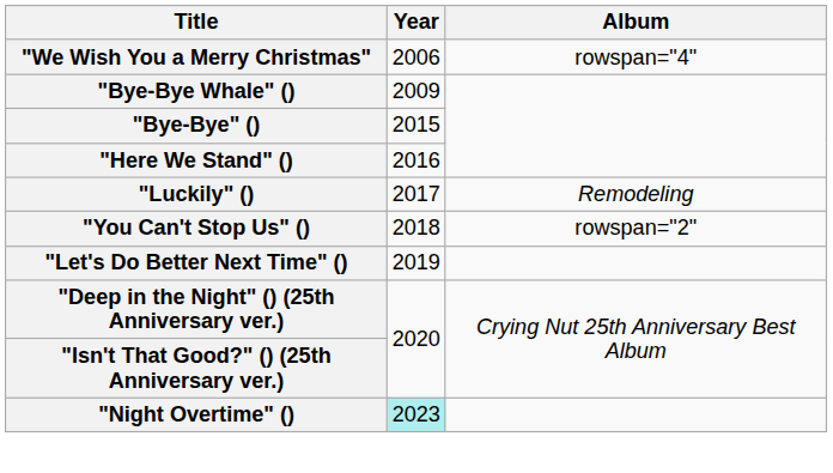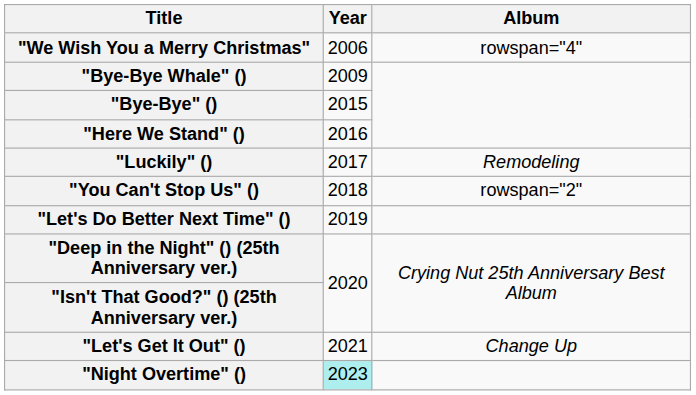+ row: "Let's Get It Out" () | 2021 | Change Up
